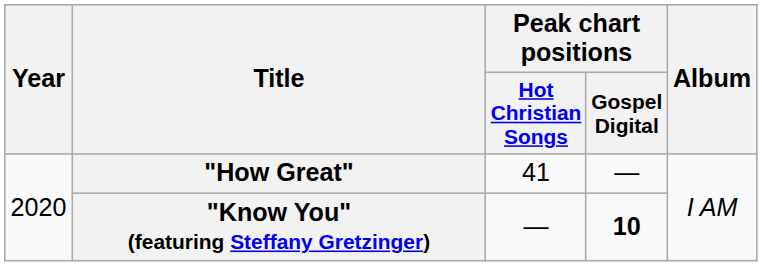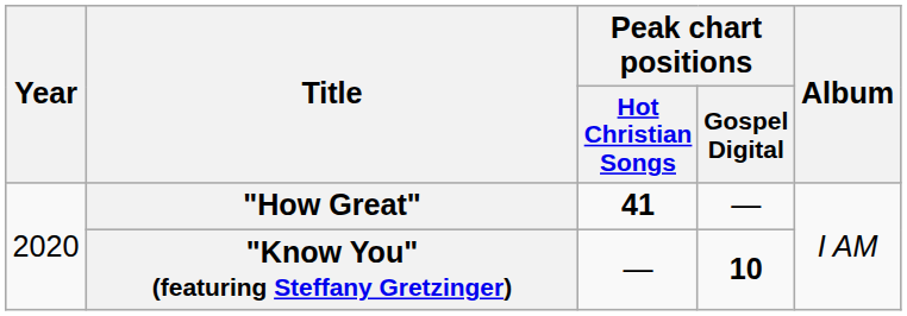"How Great" | Peak chart positions / Hot Christian Songs: normal -> bold
